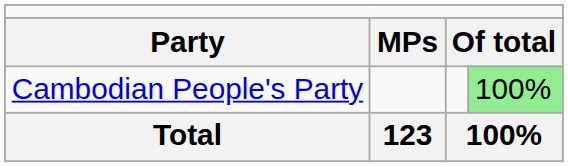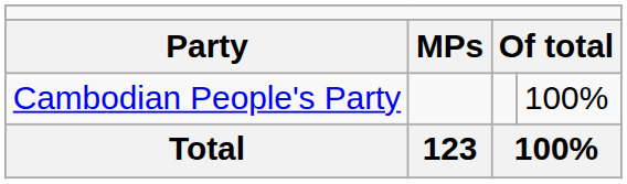Cambodian People's Party | column 4: lightgreen background -> no background
